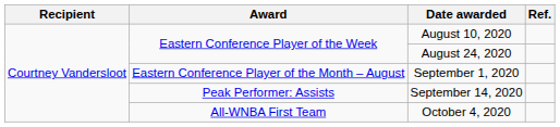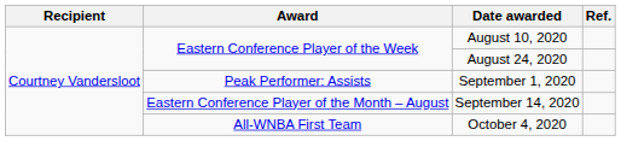September 1, 2020 | Award: Eastern Conference Player of the Month – August -> Peak Performer: Assists
September 14, 2020 | Award: Peak Performer: Assists -> Eastern Conference Player of the Month – August
